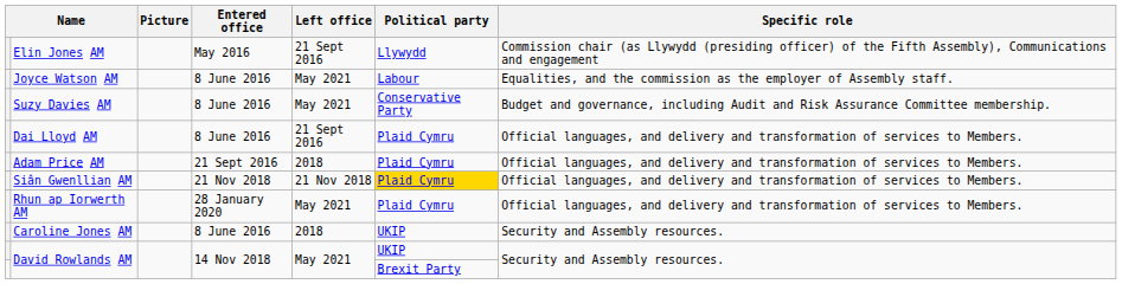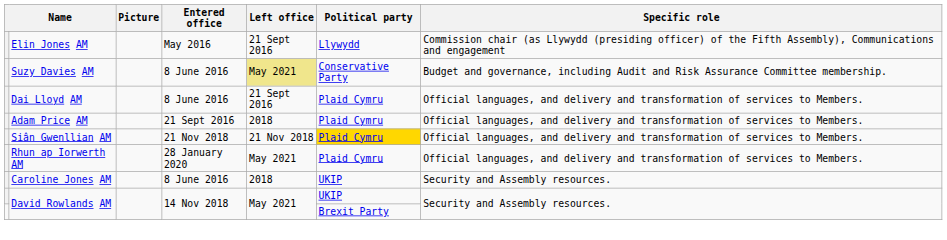- row: Joyce Watson AM | 8 June 2016 | May 2021 | Labour | Equalities, and the commission as the employer of Assembly staff.
Suzy Davies AM | Left office: no background -> khaki background
